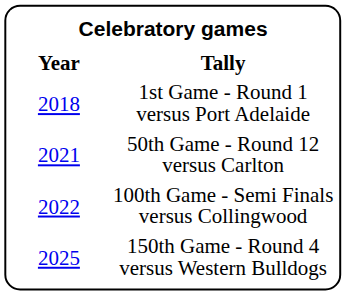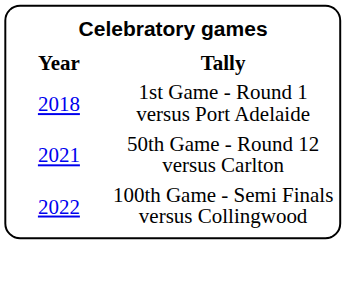- row: 2025 | 150th Game - Round 4 versus Western Bulldogs
